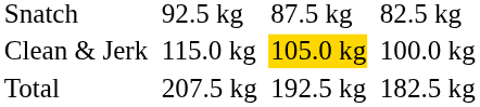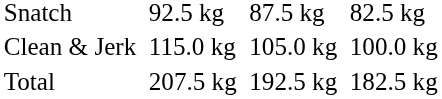Clean & Jerk | column 3: gold background -> no background
